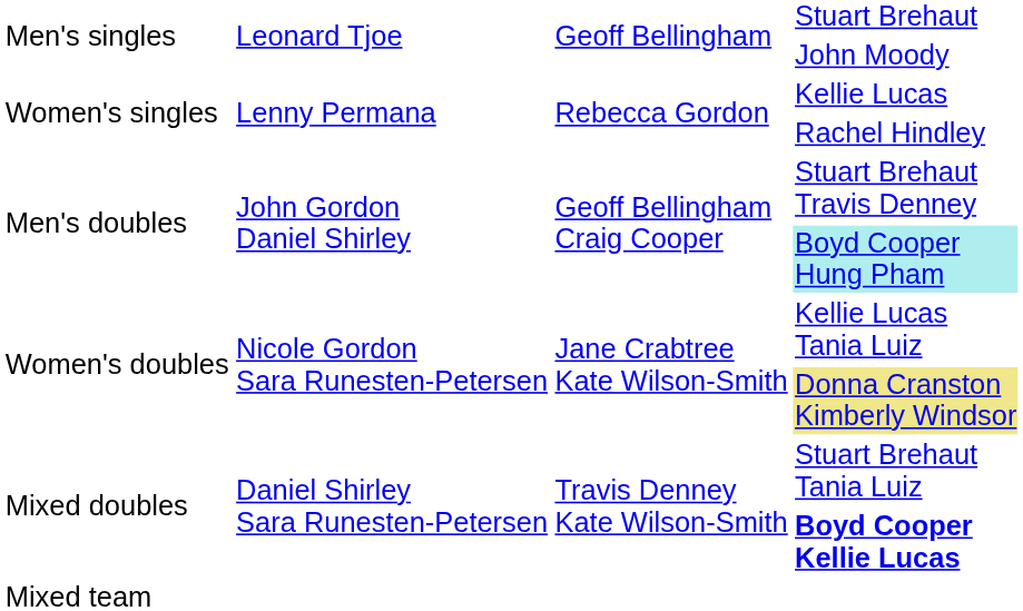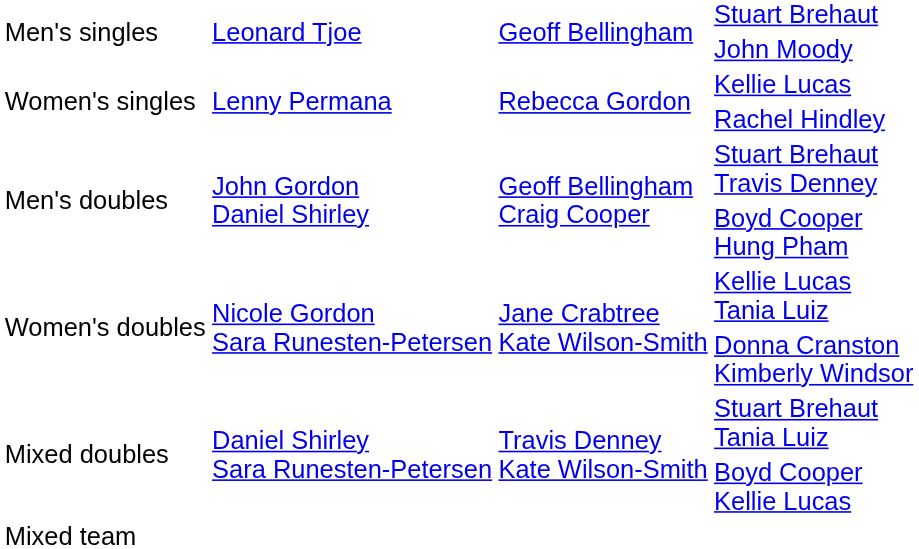Boyd Cooper Hung Pham | column 4: paleturquoise background -> no background
Donna Cranston Kimberly Windsor | column 4: khaki background -> no background
Boyd Cooper Kellie Lucas | column 4: bold -> normal
